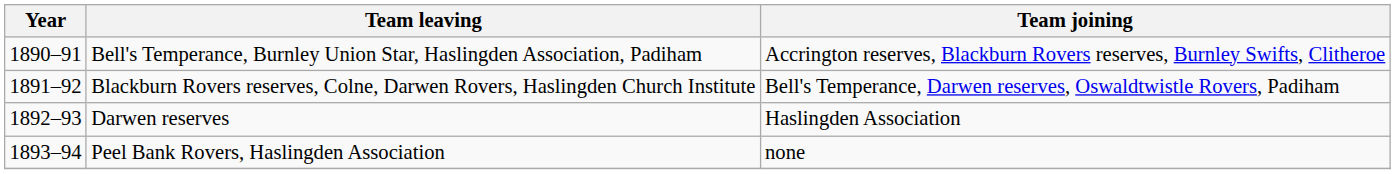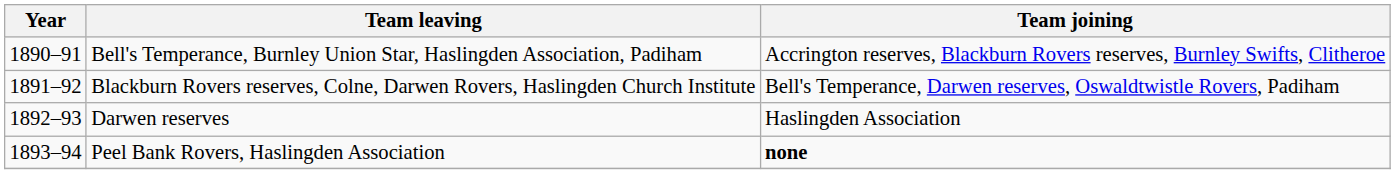Peel Bank Rovers, Haslingden Association | Team joining: normal -> bold
